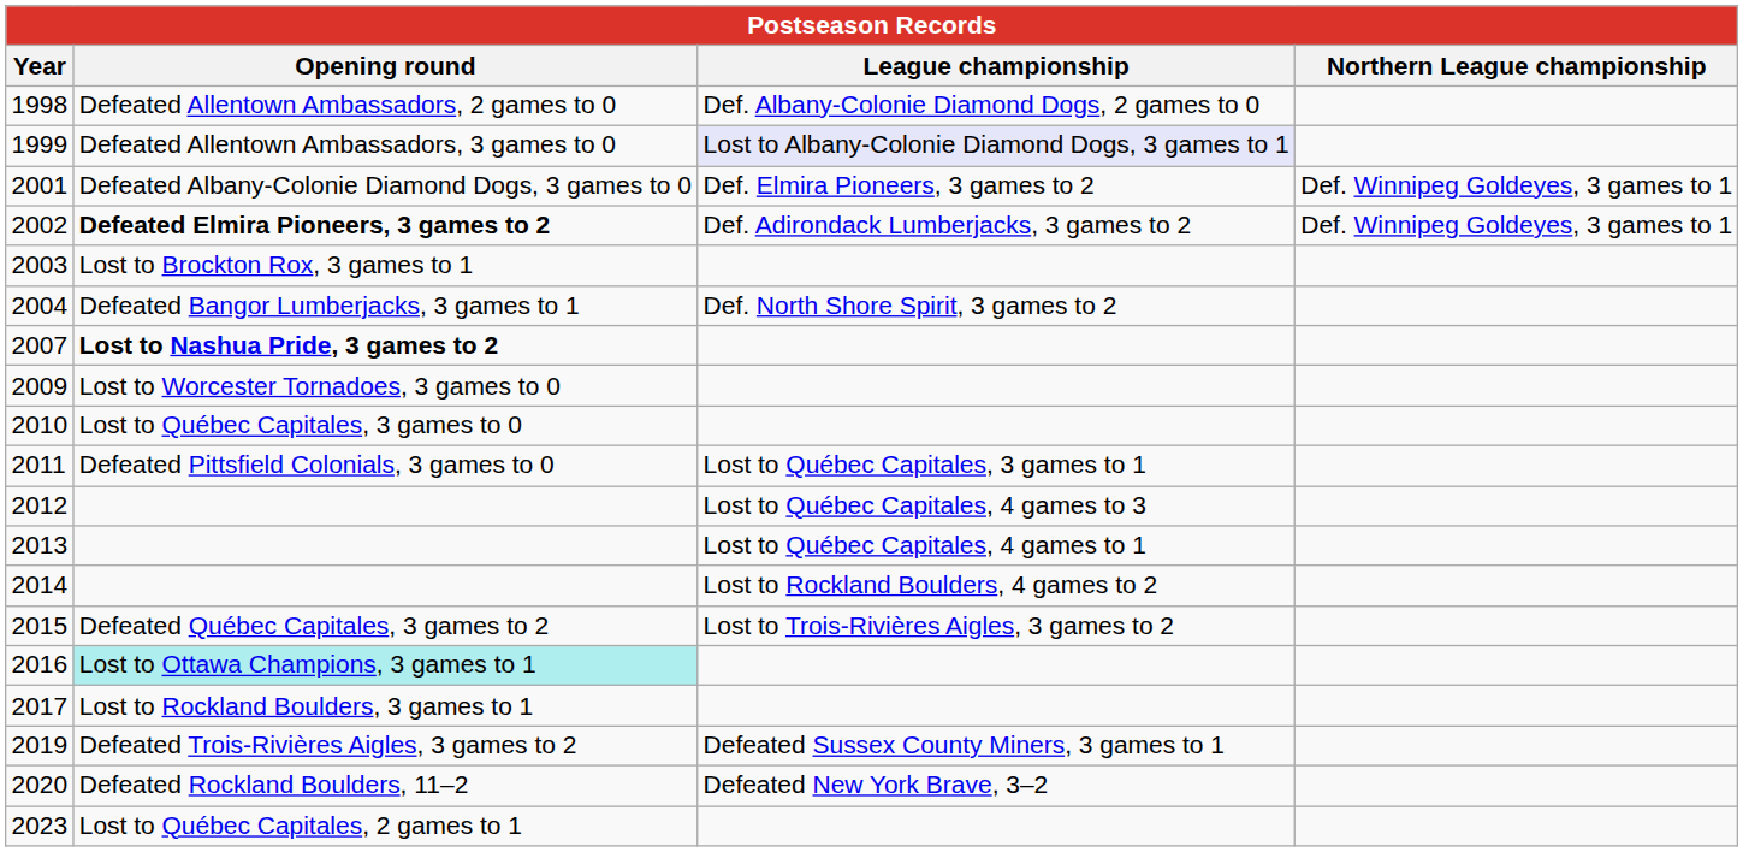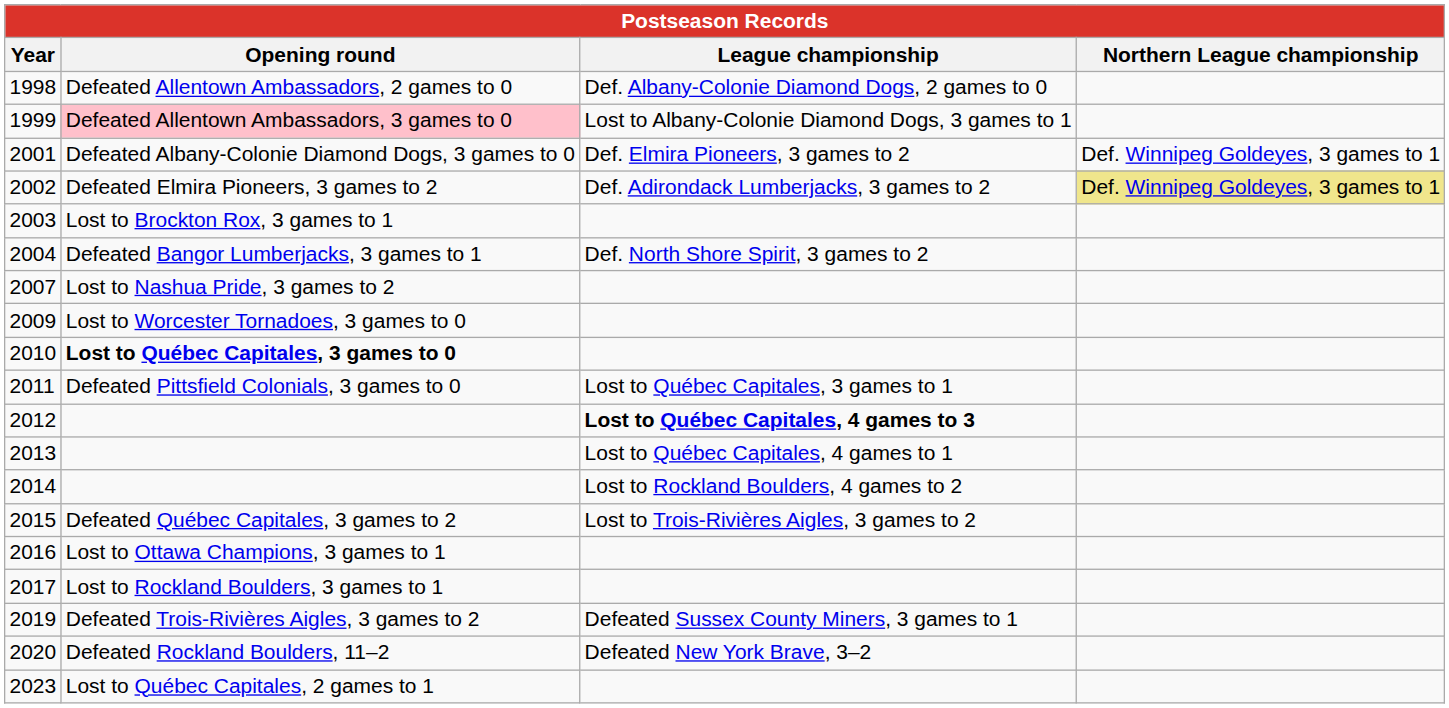1999 | Opening round: no background -> pink background
1999 | League championship: lavender background -> no background
2002 | Opening round: bold -> normal
2002 | Northern League championship: no background -> khaki background
2007 | Opening round: bold -> normal
2010 | Opening round: normal -> bold
2012 | League championship: normal -> bold
2016 | Opening round: paleturquoise background -> no background
